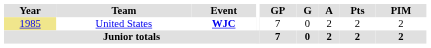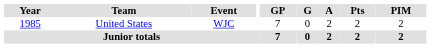United States | Year: khaki background -> no background
United States | Event: bold -> normal
